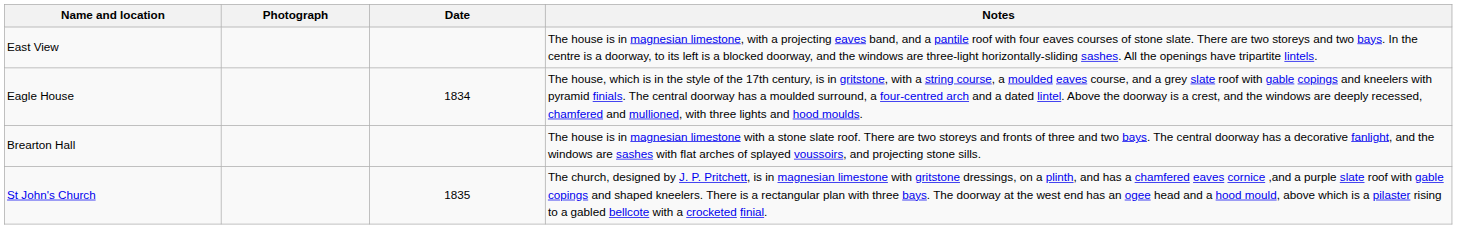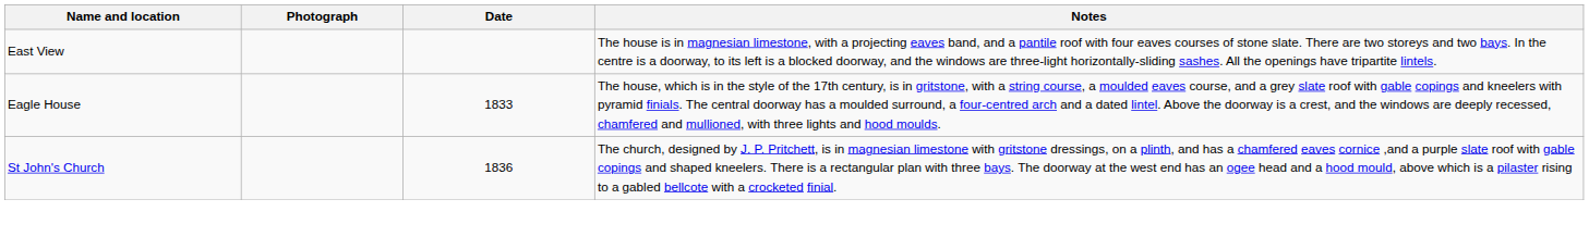Eagle House | Date: 1834 -> 1833
- row: Brearton Hall | The house is in magnesian limestone with a stone slate roof. There are two storeys and fronts of three and two bays. The central doorway has a decorative fanlight, and the windows are sashes with flat arches of splayed voussoirs, and projecting stone sills.
St John's Church | Date: 1835 -> 1836
